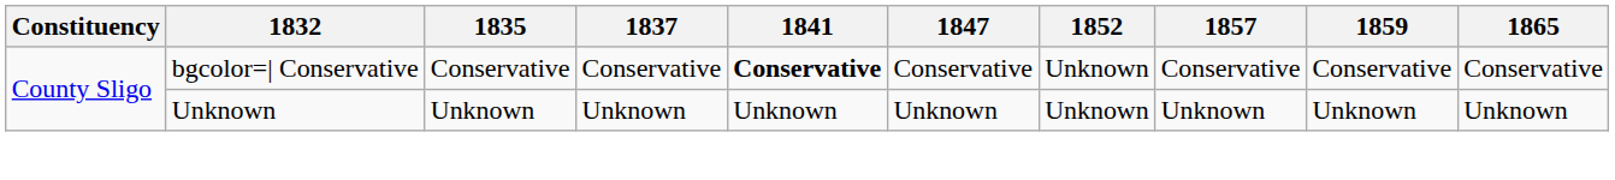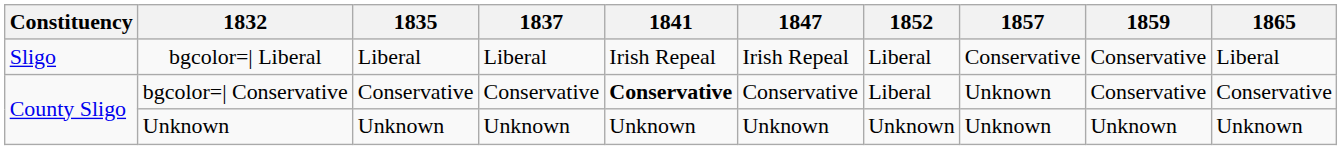+ row: Sligo | bgcolor=| Liberal | Liberal | Liberal | Irish Repeal | Irish Repeal | Liberal | Conservative | Conservative | Liberal
bgcolor=| Conservative | 1852: Unknown -> Liberal
bgcolor=| Conservative | 1857: Conservative -> Unknown
